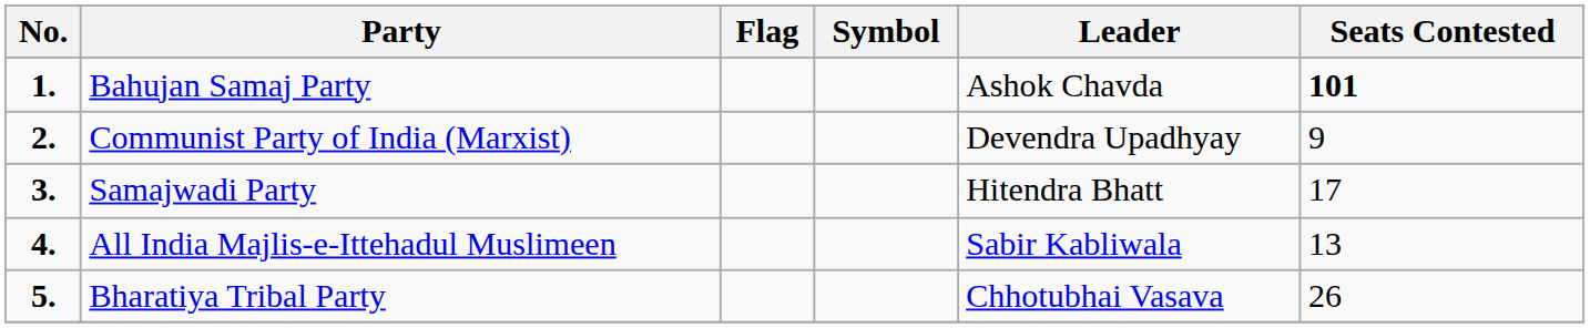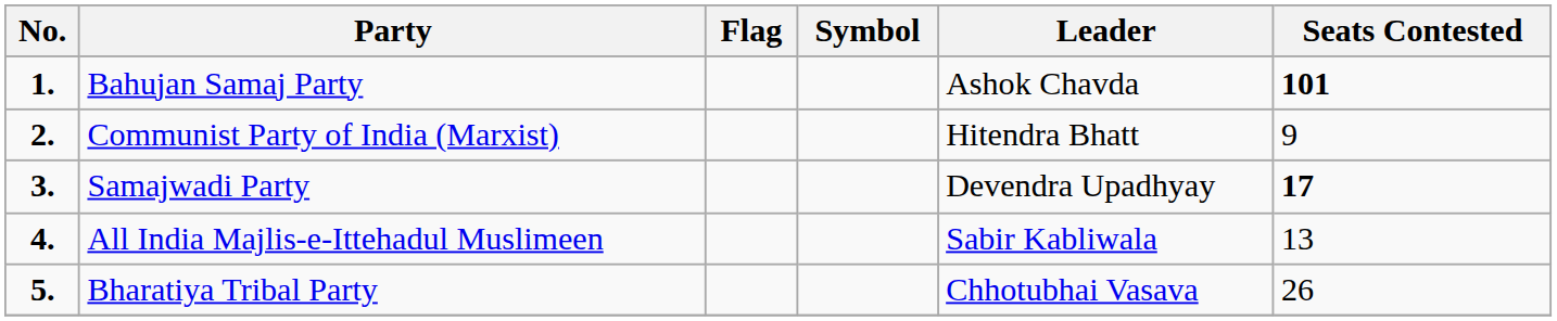Communist Party of India (Marxist) | Leader: Devendra Upadhyay -> Hitendra Bhatt
Samajwadi Party | Leader: Hitendra Bhatt -> Devendra Upadhyay
Samajwadi Party | Seats Contested: normal -> bold
